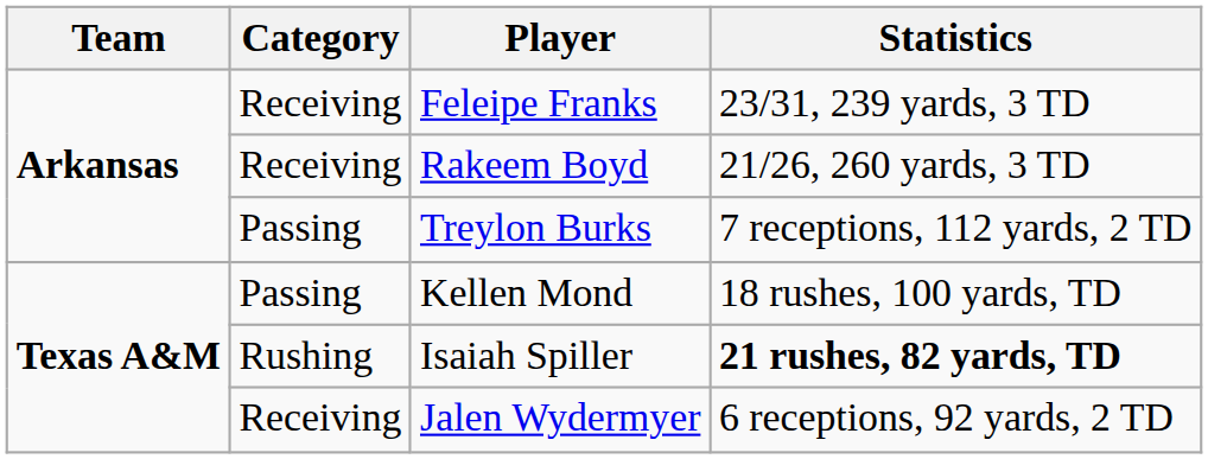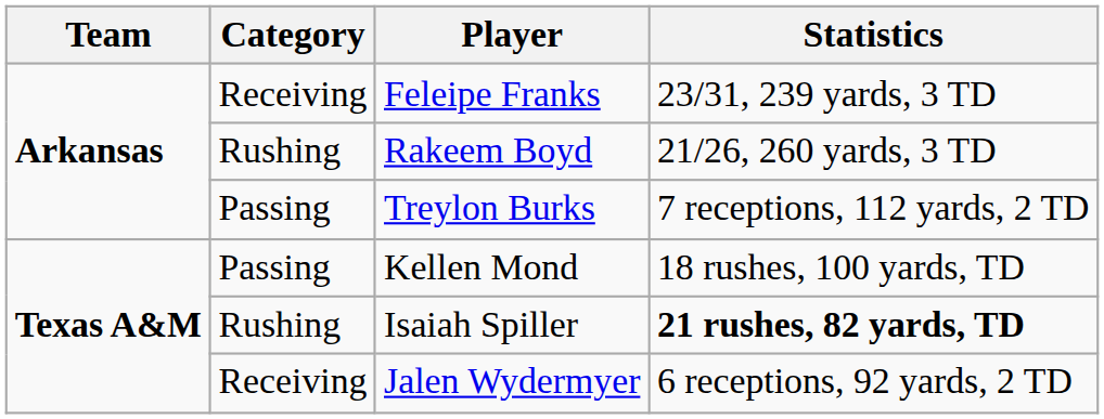Rakeem Boyd | Category: Receiving -> Rushing
